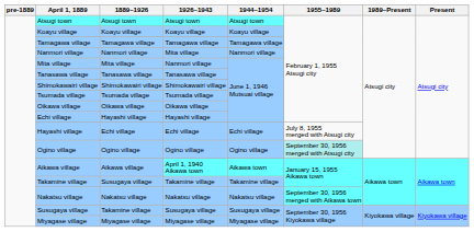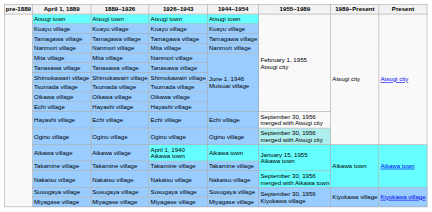row 12 | 1955–1989: July 8, 1955 merged with Atsugi city -> September 30, 1956 merged with Atsugi city
row 15 | 1889–1926: Susugaya village -> Takamine village
row 17 | 1889–1926: Takamine village -> Susugaya village
